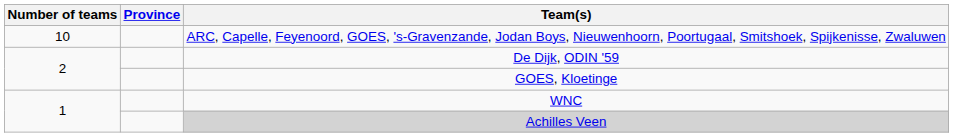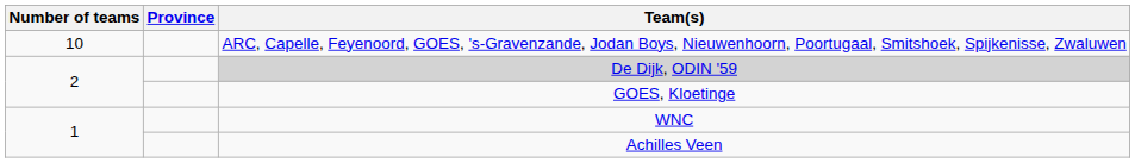De Dijk, ODIN '59 | Team(s): no background -> lightgrey background
Achilles Veen | Team(s): lightgrey background -> no background
